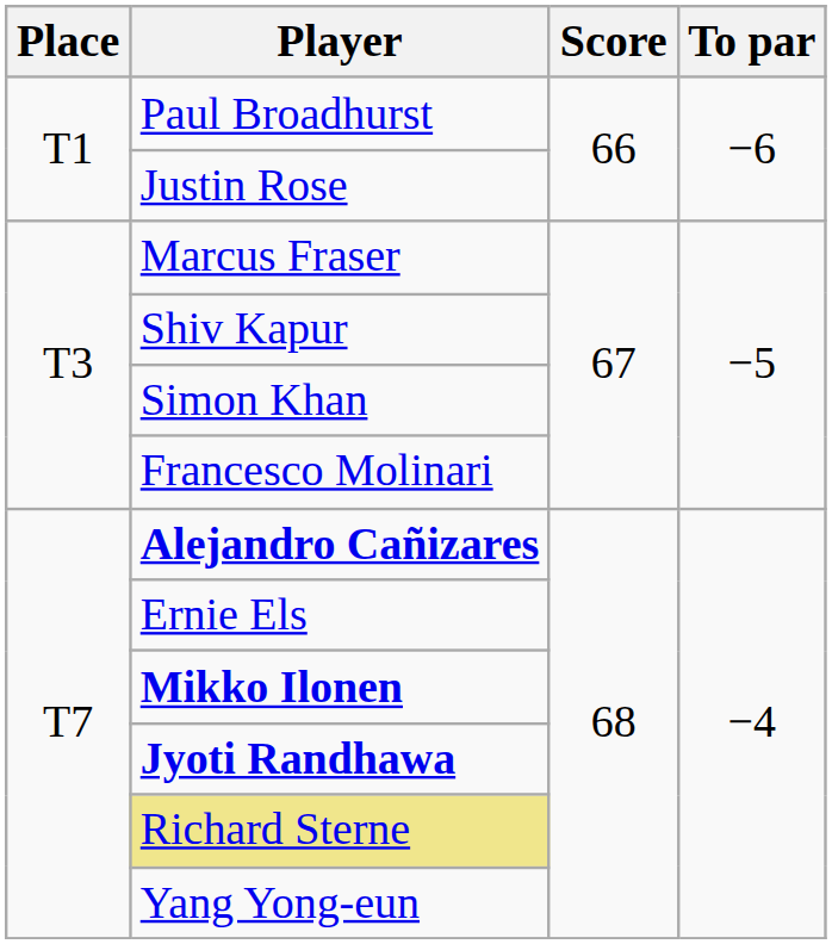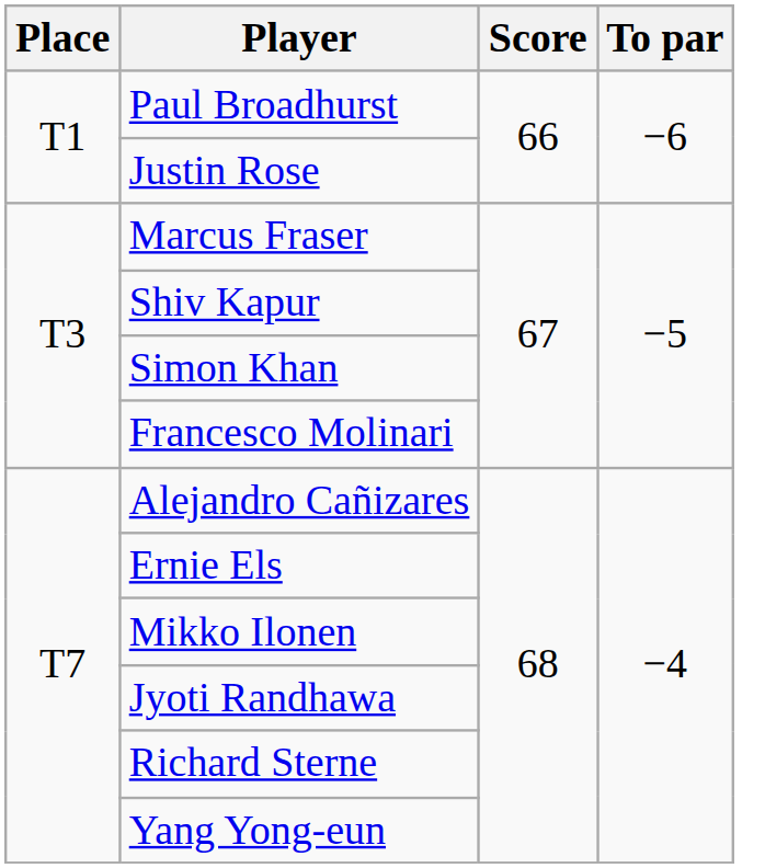Alejandro Cañizares | Player: bold -> normal
Mikko Ilonen | Player: bold -> normal
Jyoti Randhawa | Player: bold -> normal
Richard Sterne | Player: khaki background -> no background
